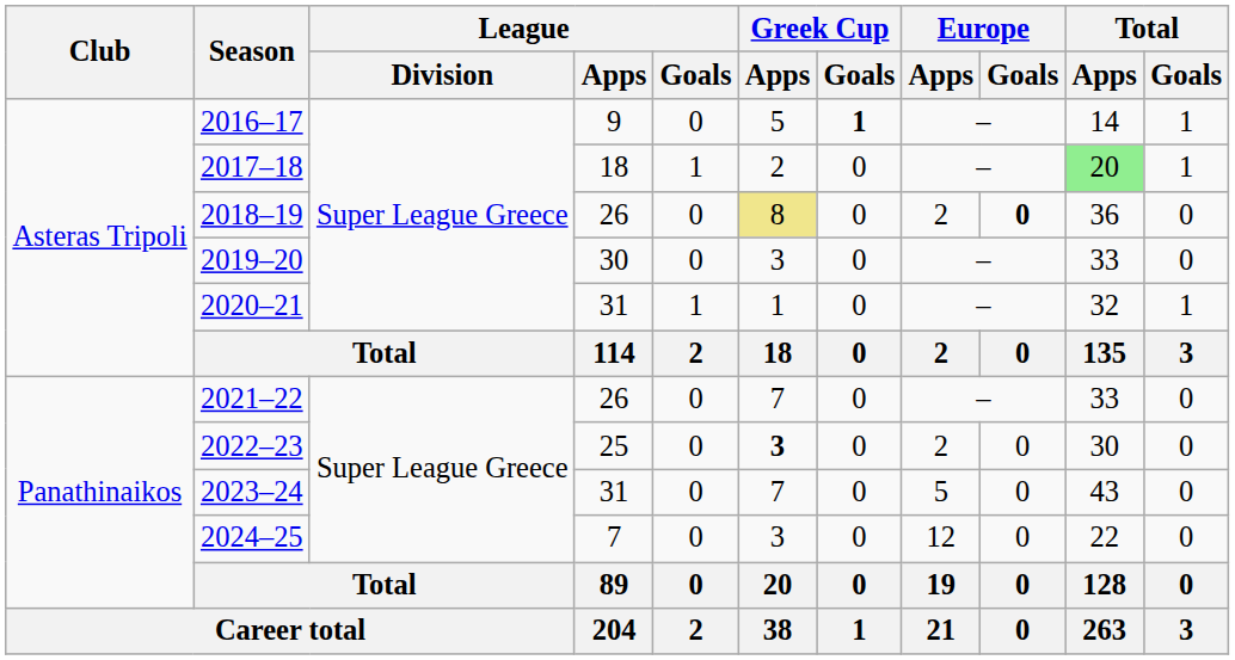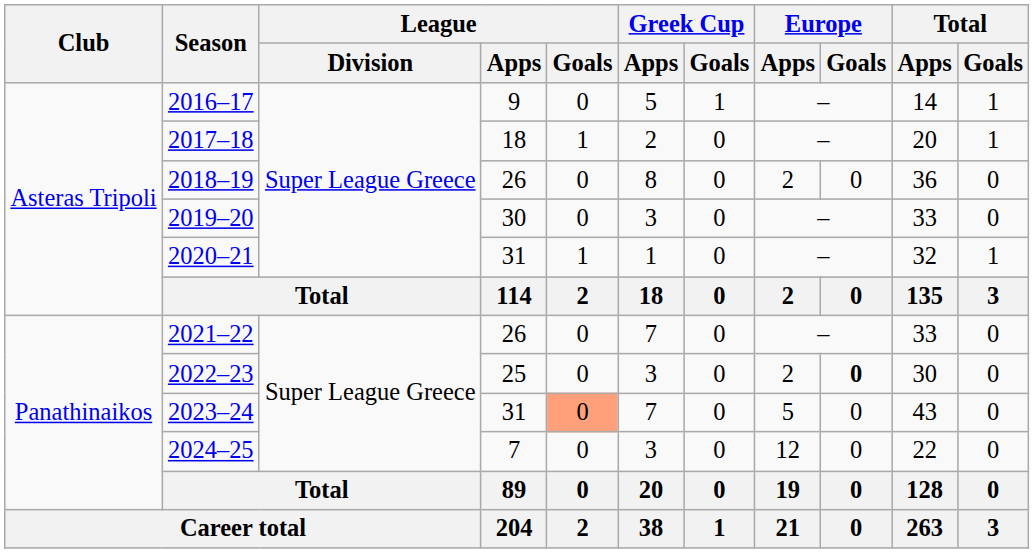2016–17 | Greek Cup / Goals: bold -> normal
2017–18 | Total / Apps: lightgreen background -> no background
2018–19 | Greek Cup / Apps: khaki background -> no background
2018–19 | Europe / Goals: bold -> normal
2022–23 | Greek Cup / Apps: bold -> normal
2022–23 | Europe / Goals: normal -> bold
2023–24 | League / Goals: no background -> lightsalmon background
